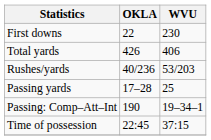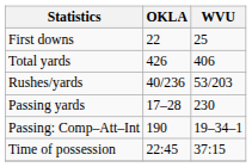First downs | WVU: 230 -> 25
Passing yards | WVU: 25 -> 230
